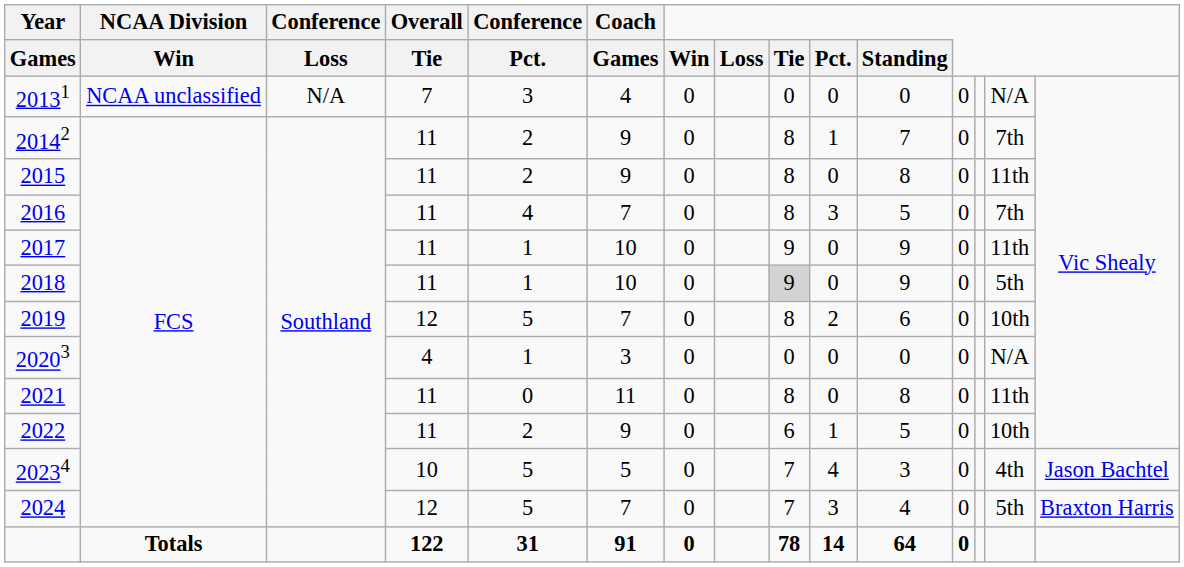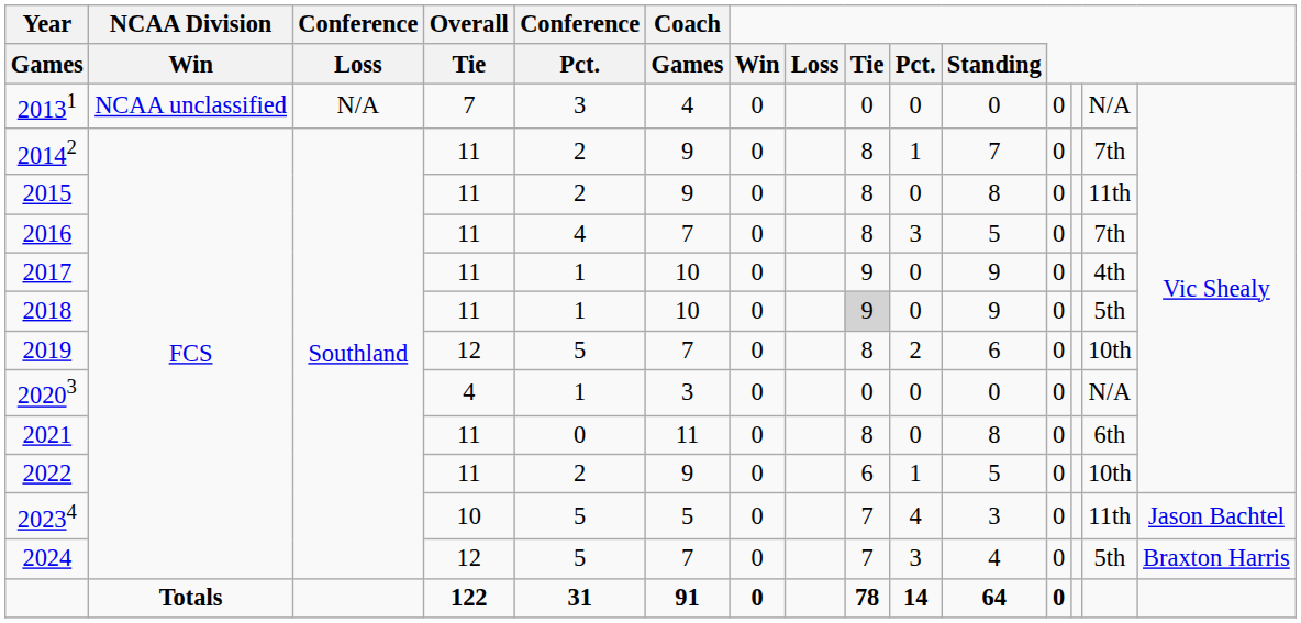2017 | column 14: 11th -> 4th
2021 | column 14: 11th -> 6th
20234 | column 14: 4th -> 11th
